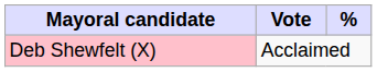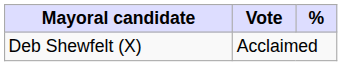Deb Shewfelt (X) | Mayoral candidate: pink background -> no background
